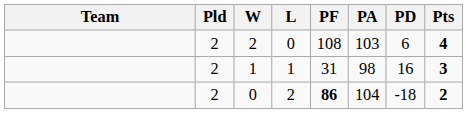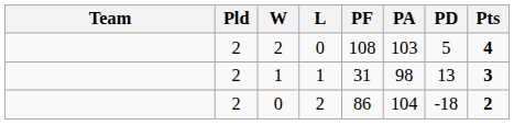row 2 | PD: 6 -> 5
row 3 | PD: 16 -> 13
row 4 | PF: bold -> normal
